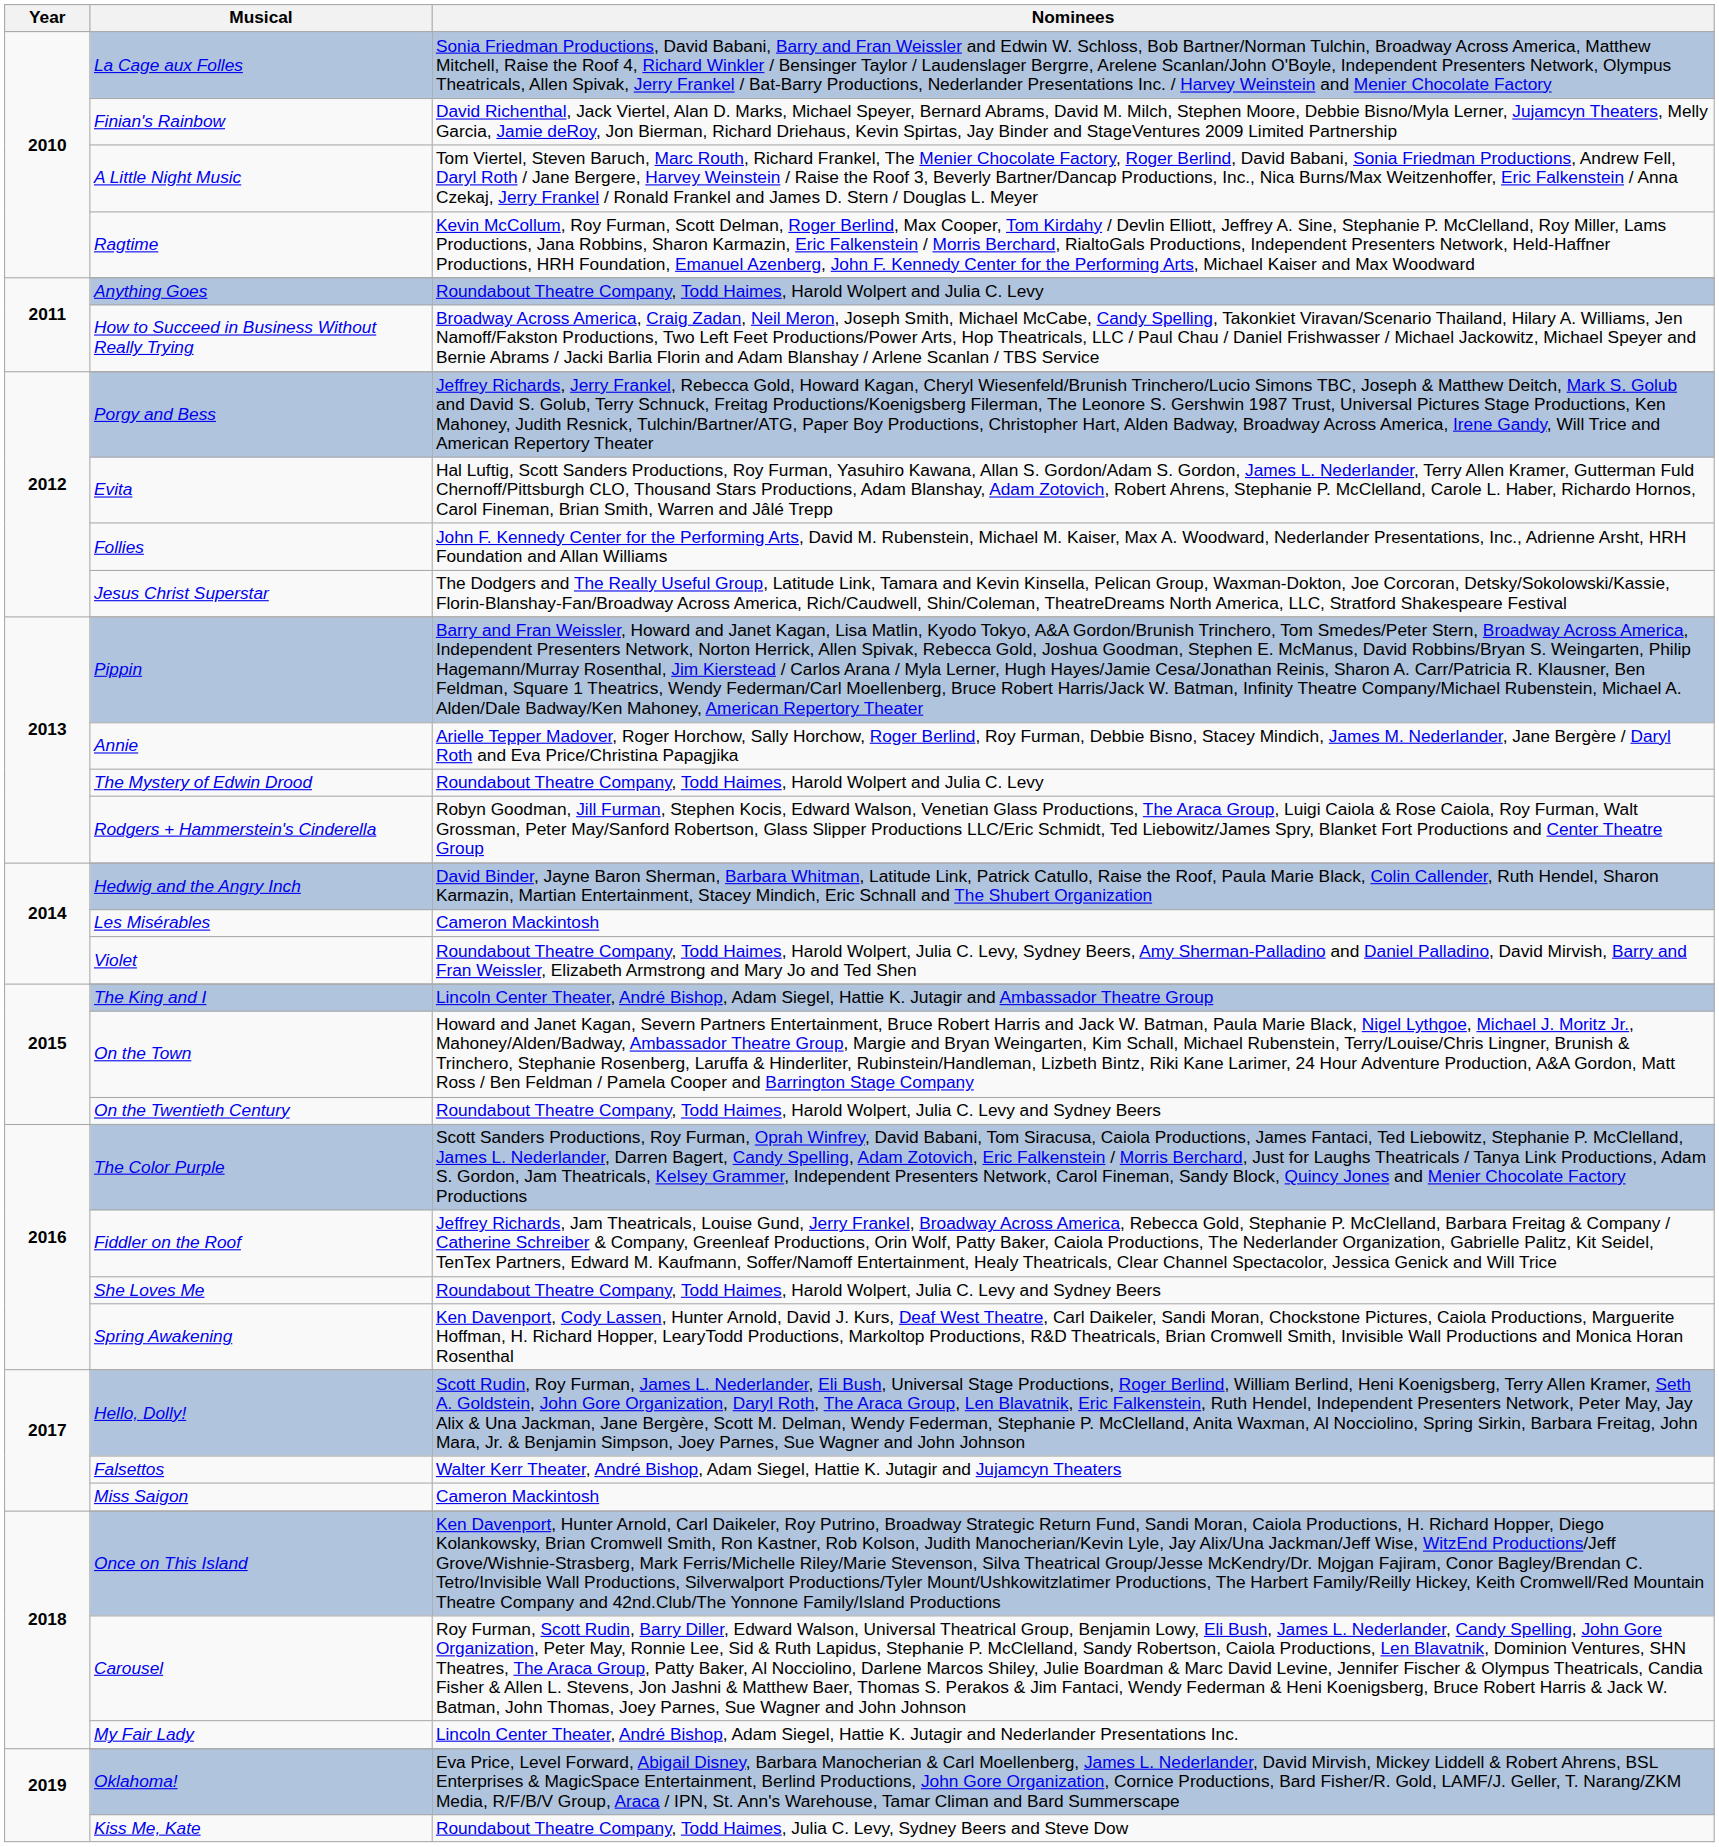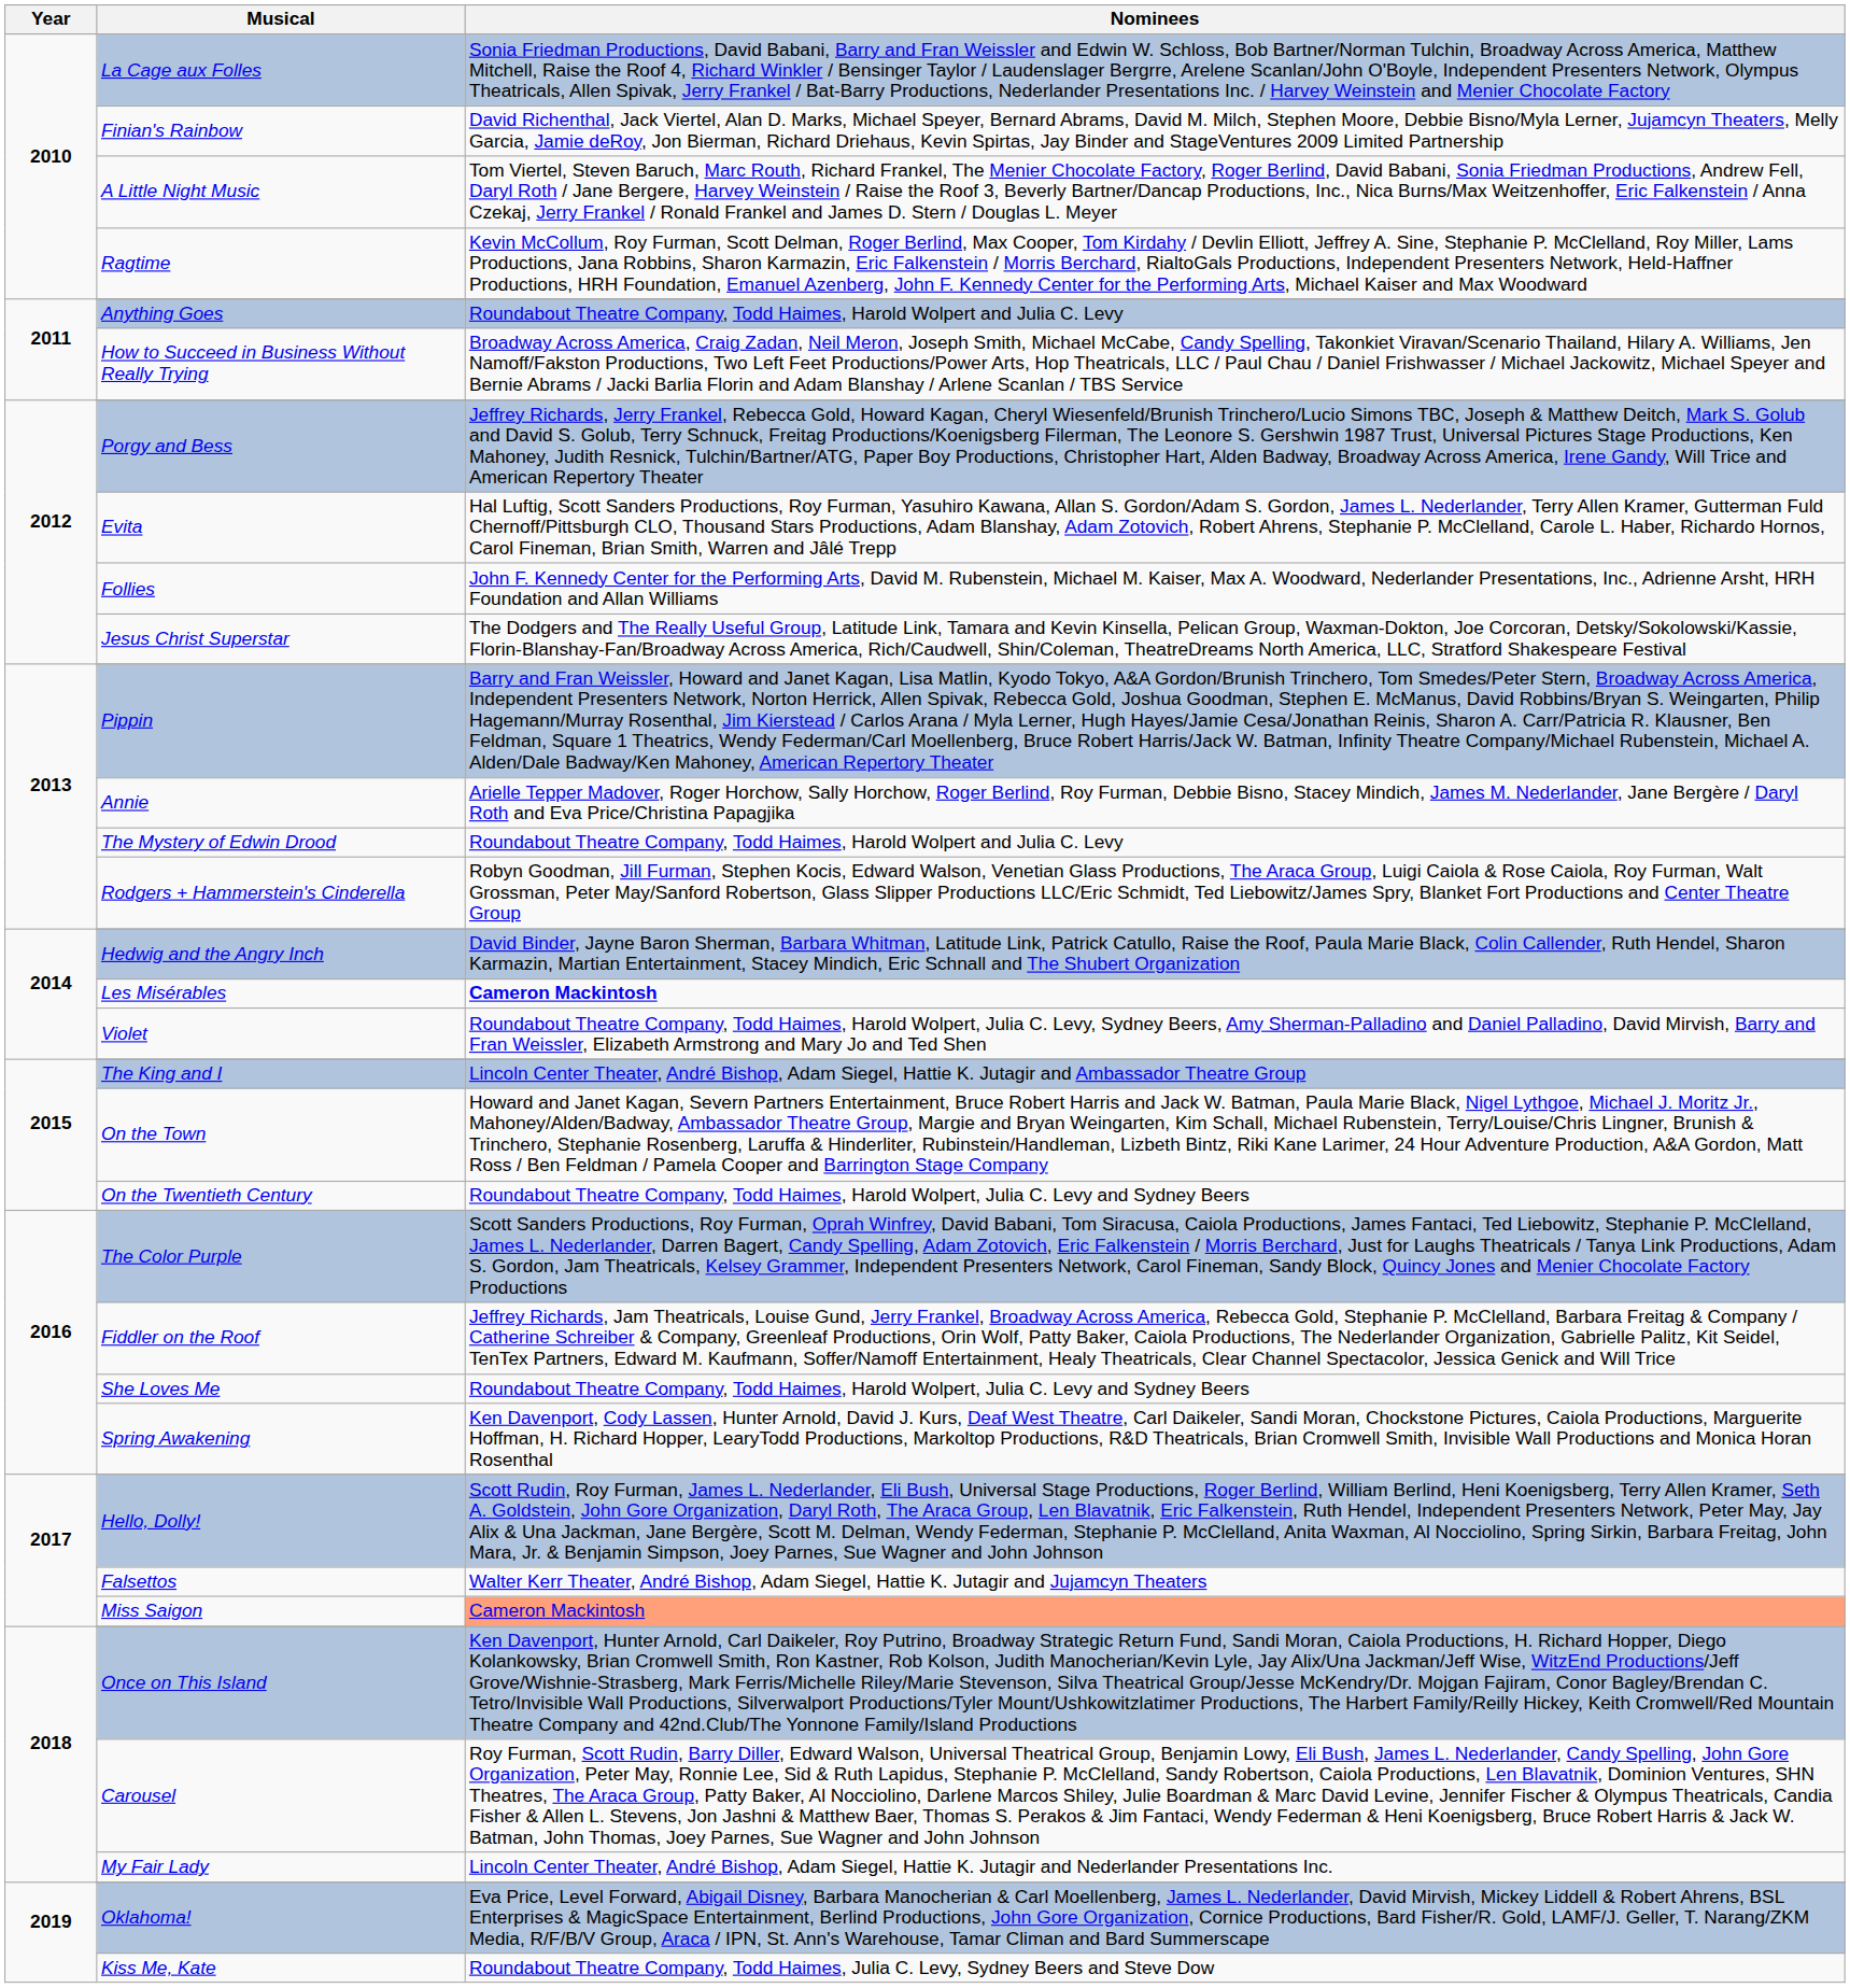Les Misérables | Nominees: normal -> bold
Miss Saigon | Nominees: no background -> lightsalmon background
